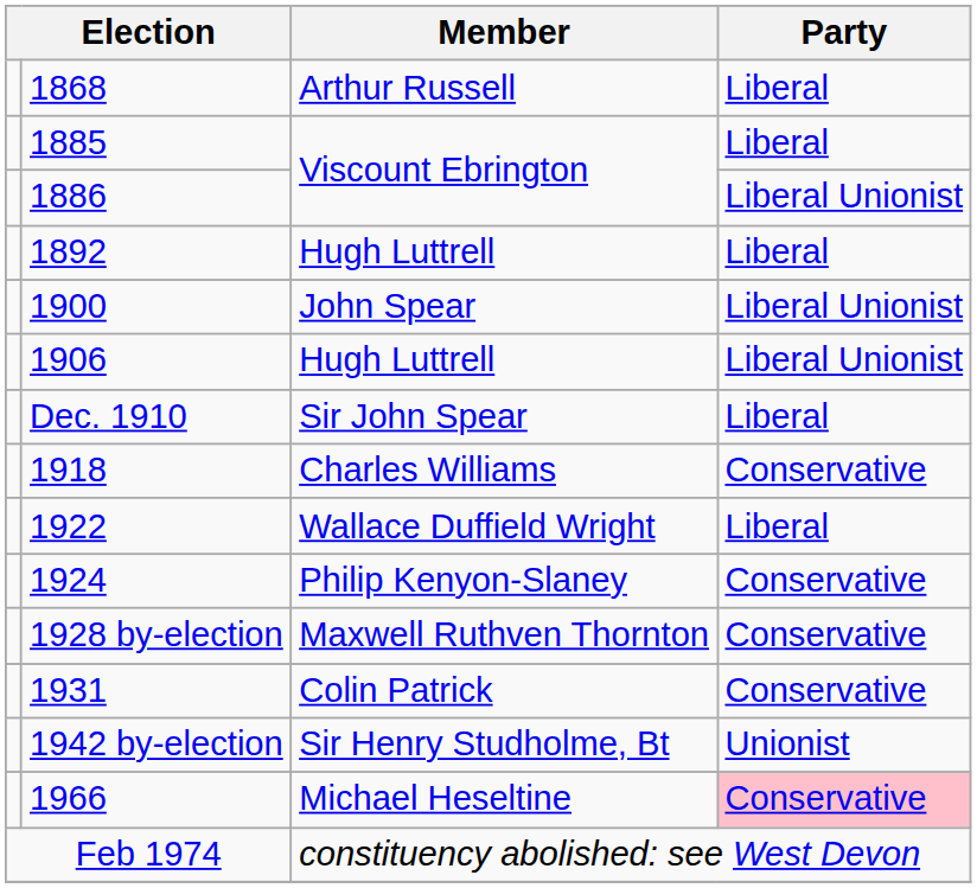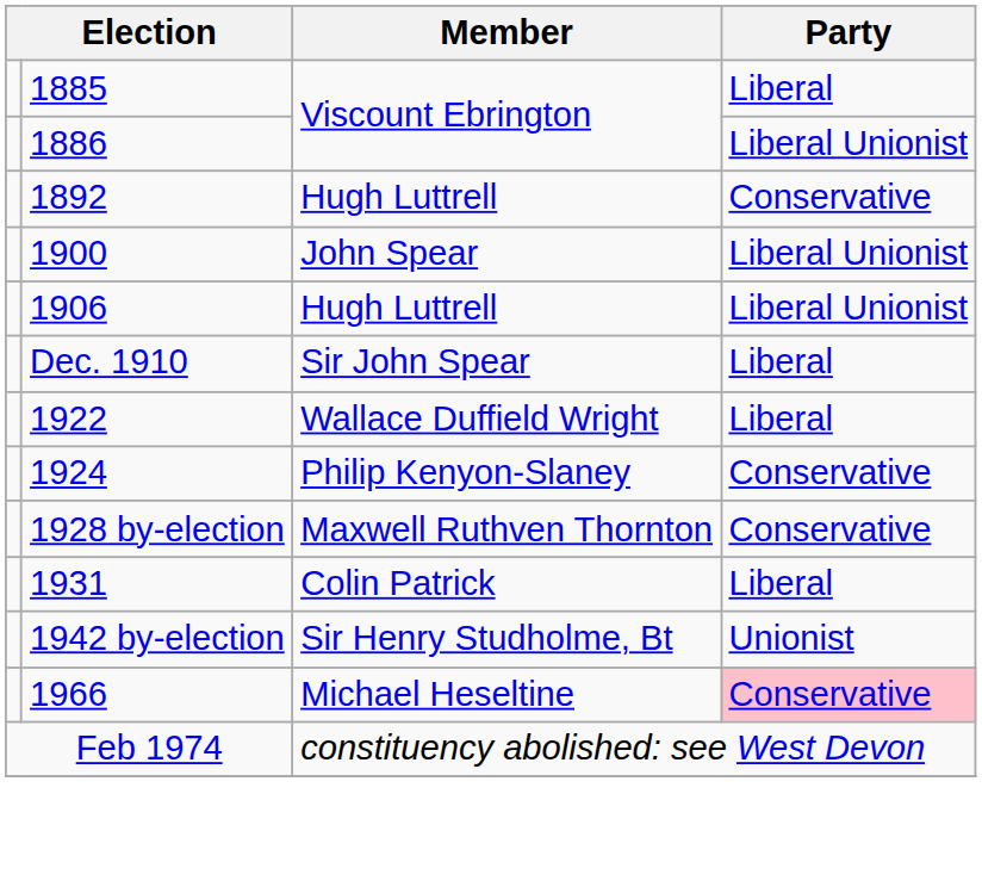- row: 1868 | Arthur Russell | Liberal
1892 | Party: Liberal -> Conservative
- row: 1918 | Charles Williams | Conservative
1931 | Party: Conservative -> Liberal
